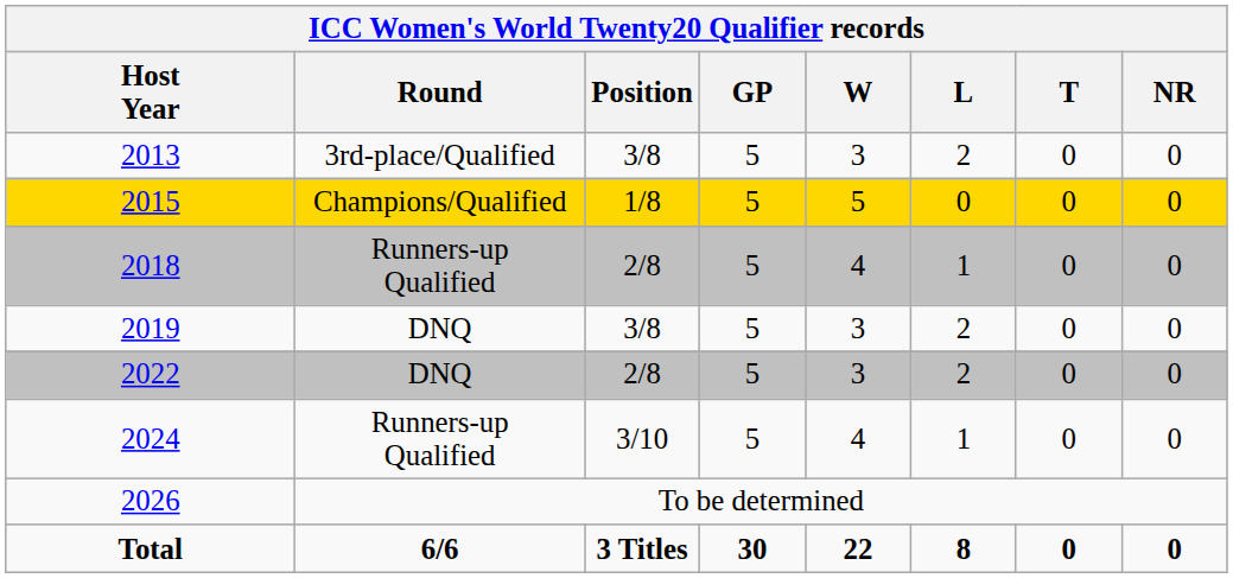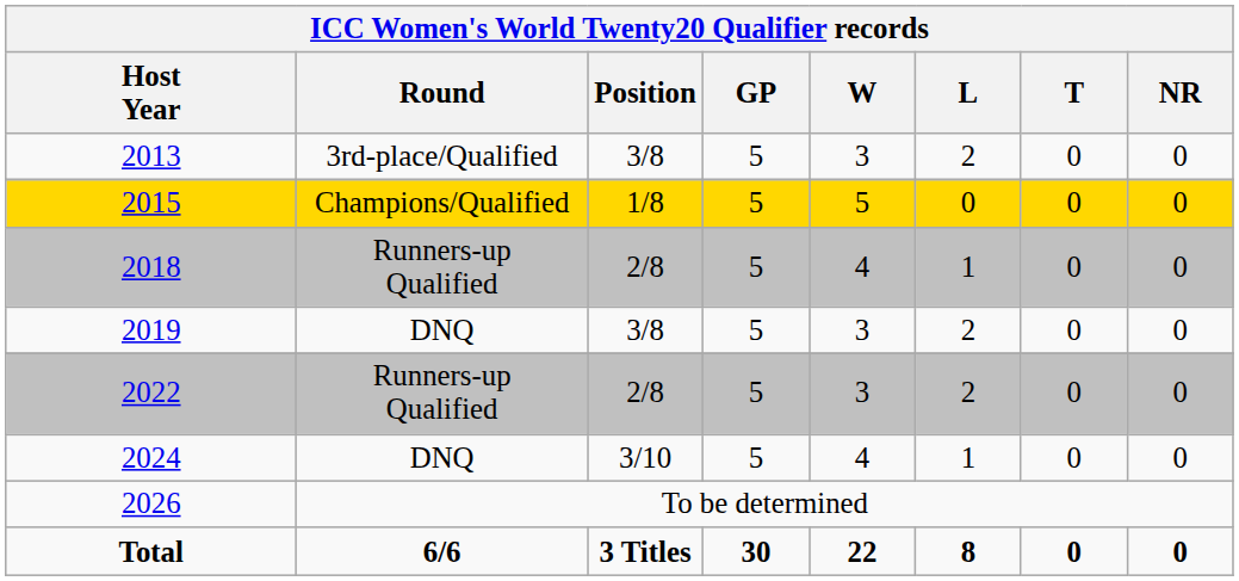2022 | Round: DNQ -> Runners-up Qualified
2024 | Round: Runners-up Qualified -> DNQ
